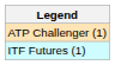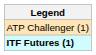row 3 | column 1: normal -> bold
